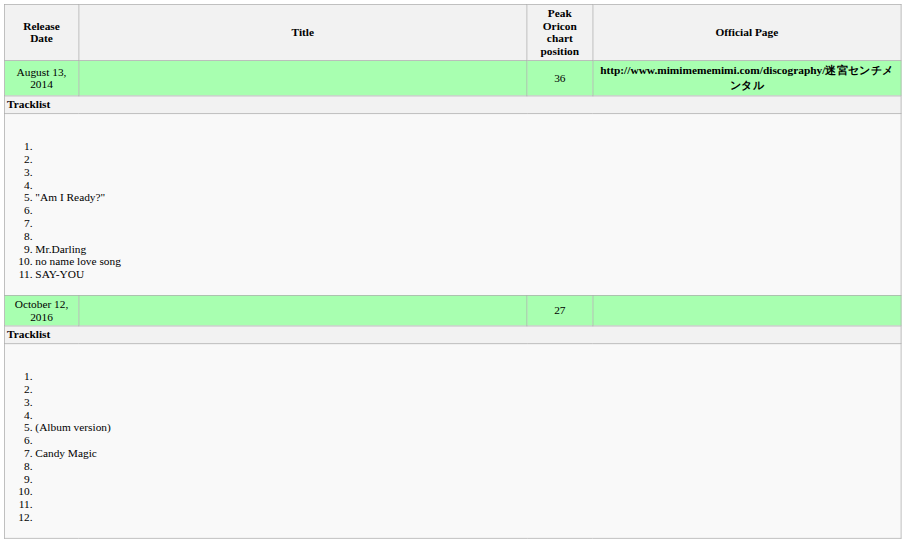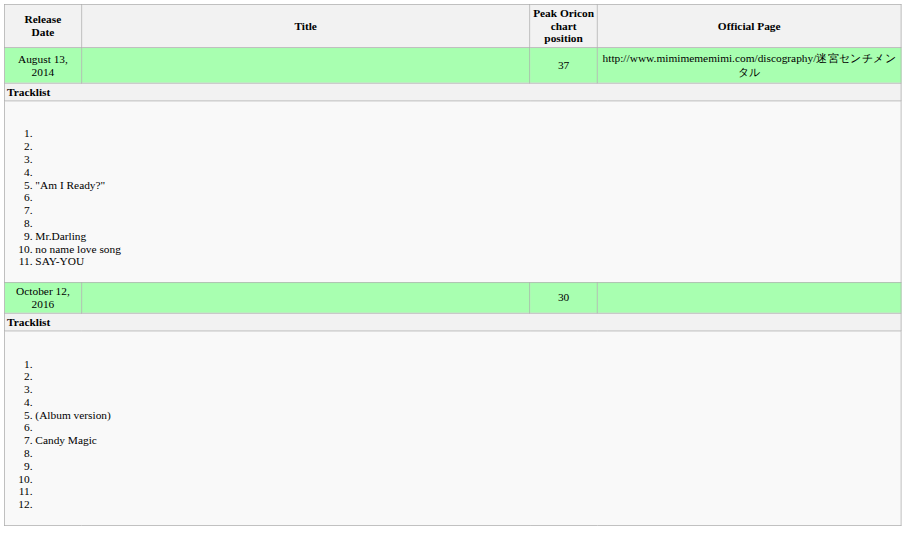August 13, 2014 | Peak Oricon chart position: 36 -> 37
August 13, 2014 | Official Page: bold -> normal
October 12, 2016 | Peak Oricon chart position: 27 -> 30
